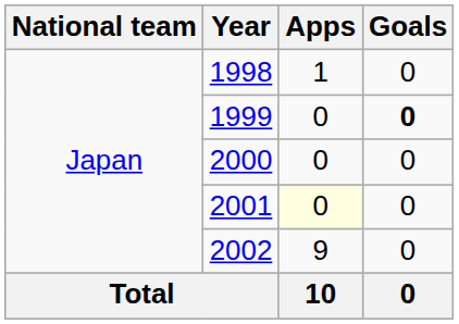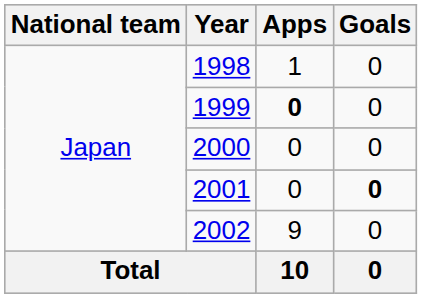1999 | Apps: normal -> bold
1999 | Goals: bold -> normal
2001 | Apps: lightyellow background -> no background
2001 | Goals: normal -> bold
